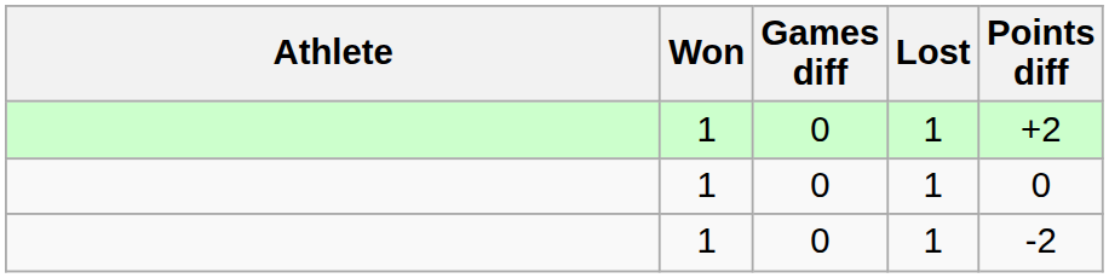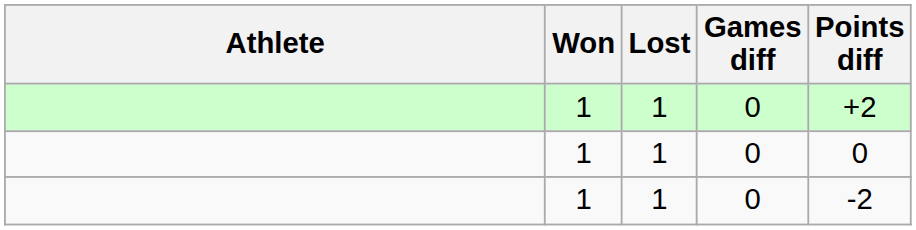columns swapped: Lost <-> Games diff
